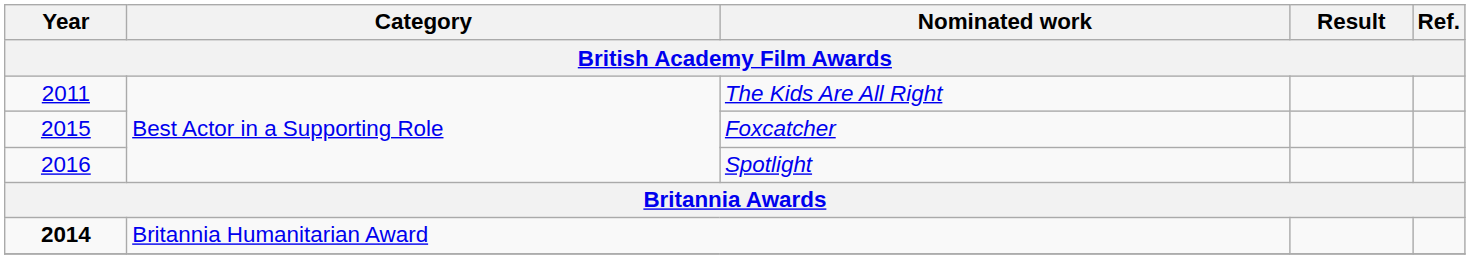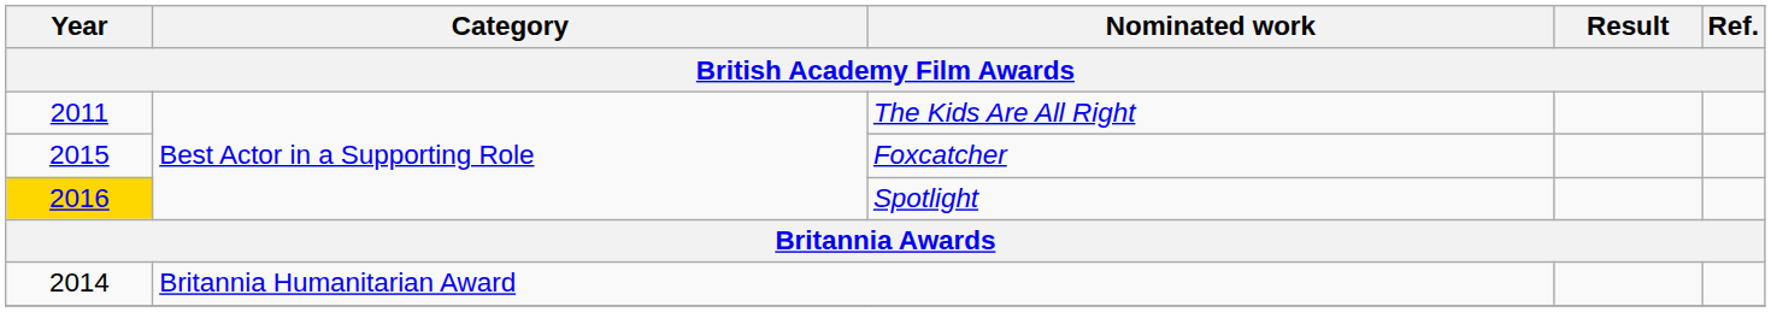Spotlight | Year: no background -> gold background
Britannia Humanitarian Award | Year: bold -> normal
